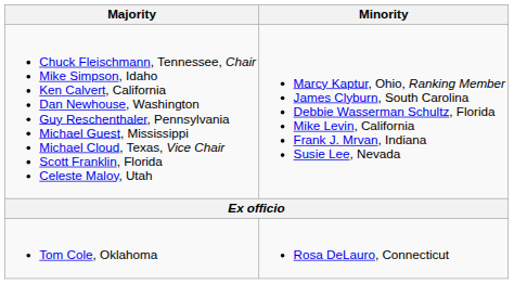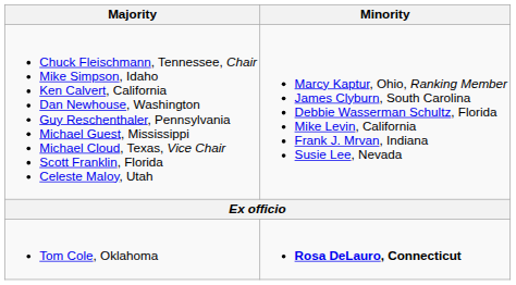Tom Cole, Oklahoma | Minority: normal -> bold
